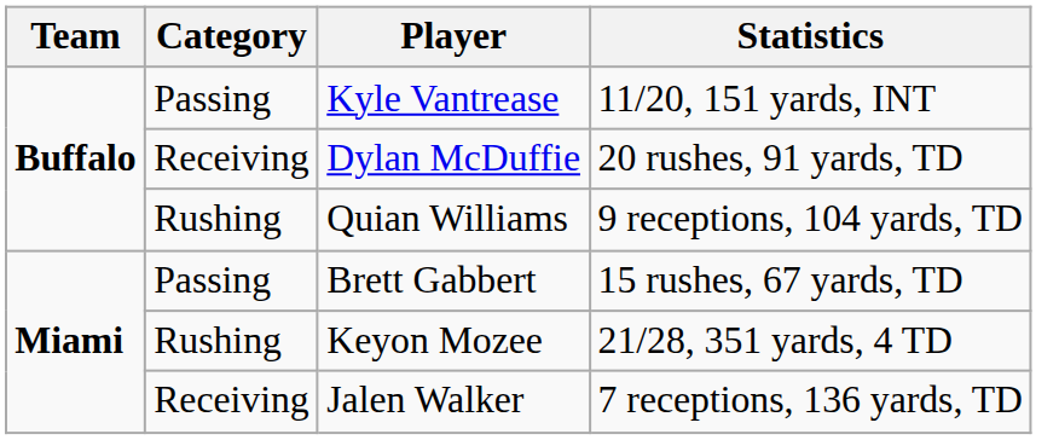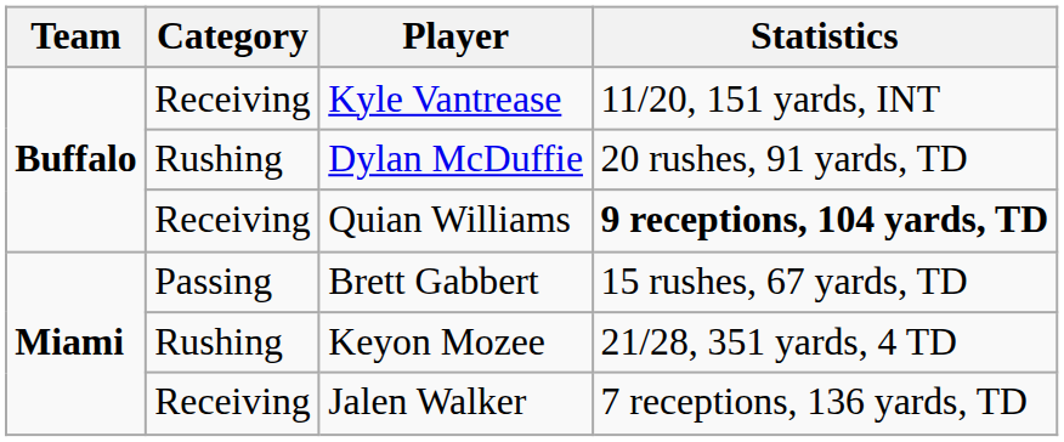Kyle Vantrease | Category: Passing -> Receiving
Dylan McDuffie | Category: Receiving -> Rushing
Quian Williams | Category: Rushing -> Receiving
Quian Williams | Statistics: normal -> bold
